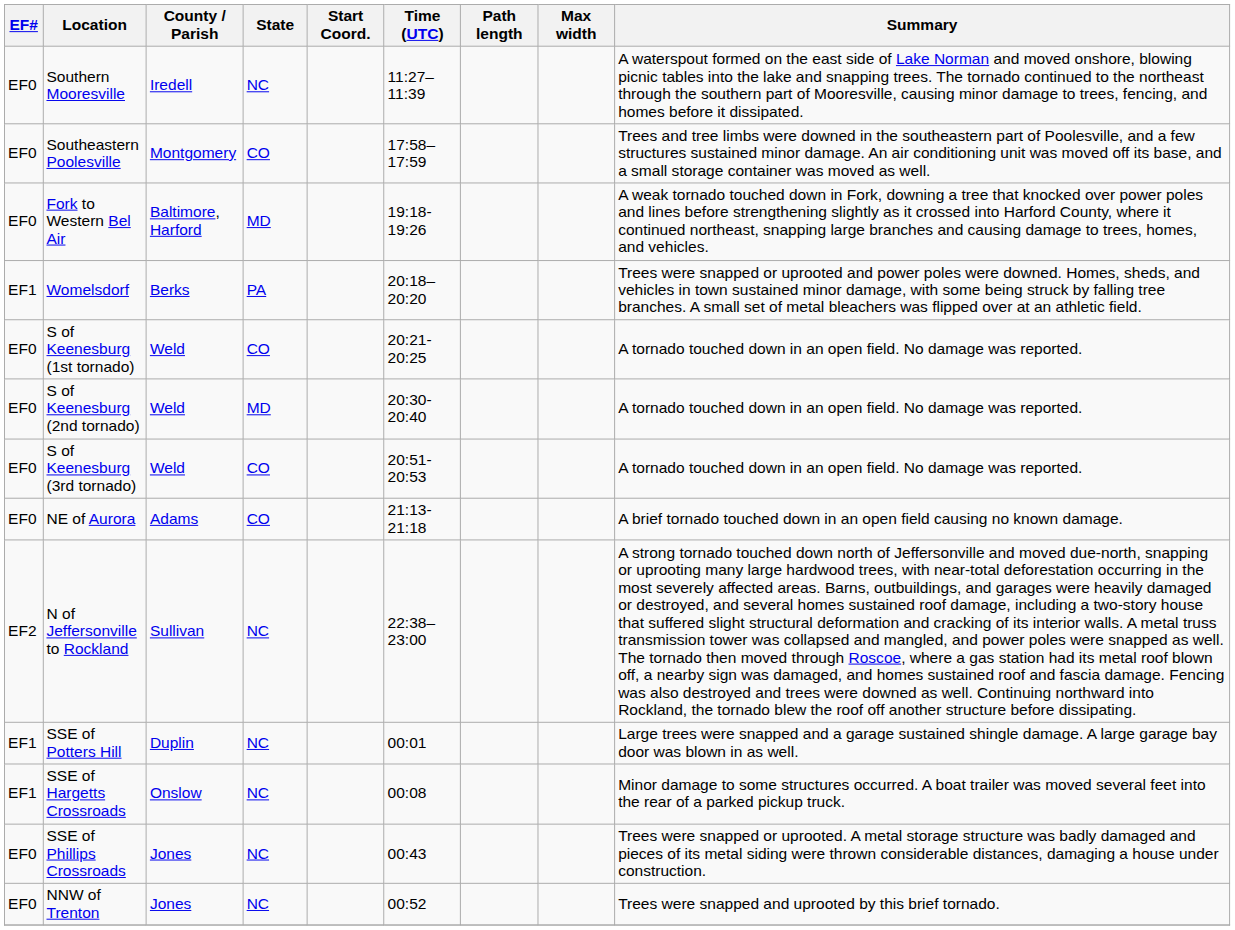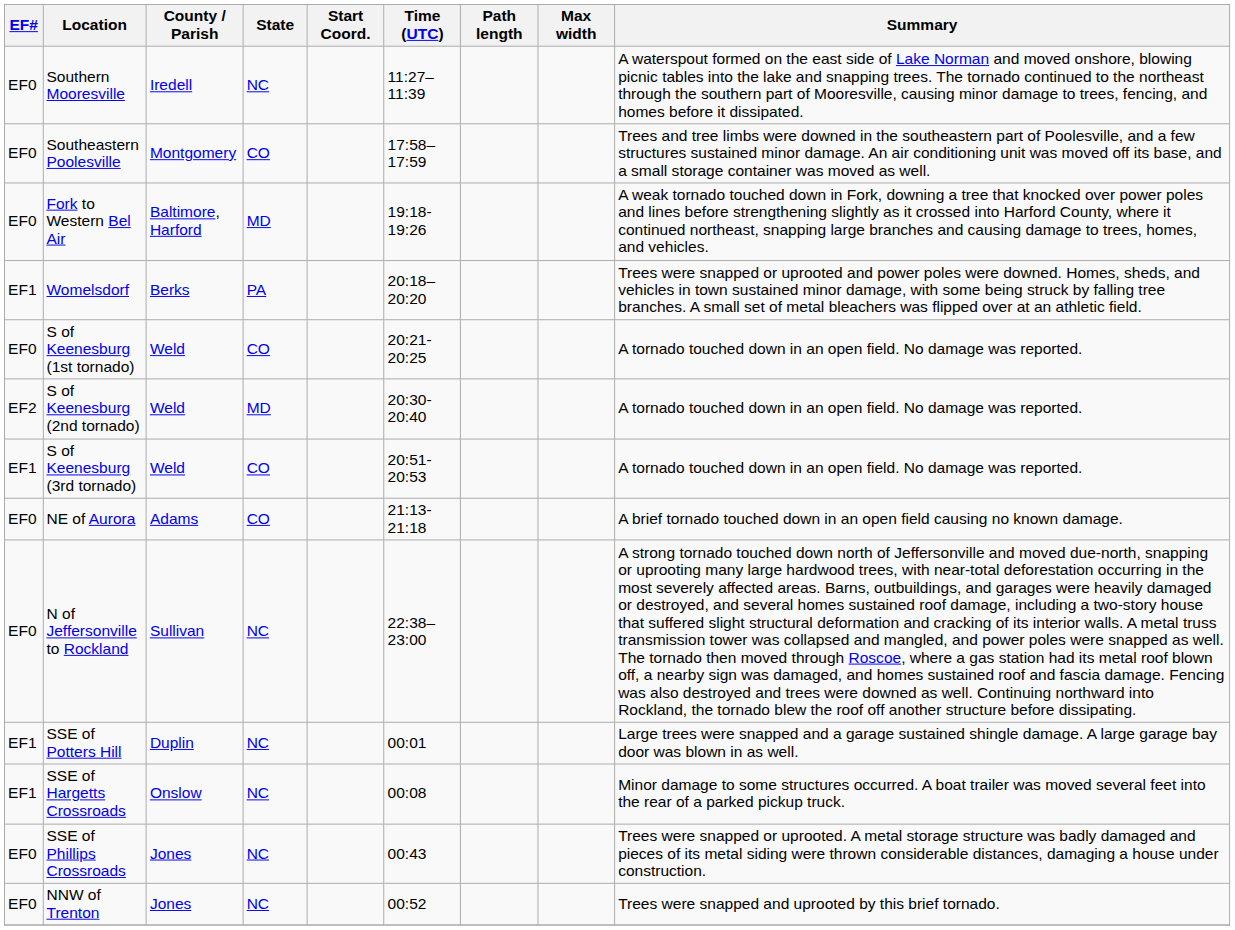S of Keenesburg (2nd tornado) | EF#: EF0 -> EF2
S of Keenesburg (3rd tornado) | EF#: EF0 -> EF1
N of Jeffersonville to Rockland | EF#: EF2 -> EF0
